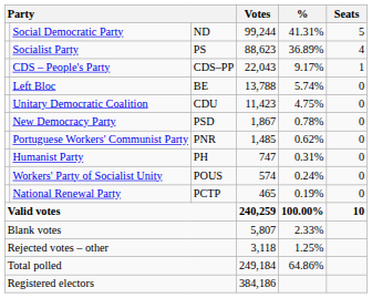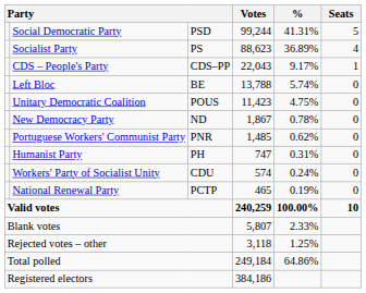Social Democratic Party | column 3: ND -> PSD
Unitary Democratic Coalition | column 3: CDU -> POUS
New Democracy Party | column 3: PSD -> ND
Workers' Party of Socialist Unity | column 3: POUS -> CDU
